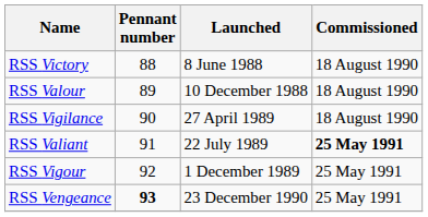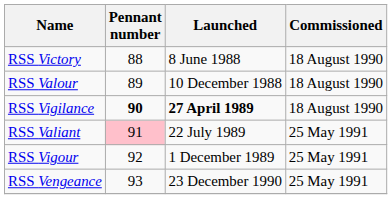RSS Vigilance | Pennant number: normal -> bold
RSS Vigilance | Launched: normal -> bold
RSS Valiant | Pennant number: no background -> pink background
RSS Valiant | Commissioned: bold -> normal
RSS Vengeance | Pennant number: bold -> normal
